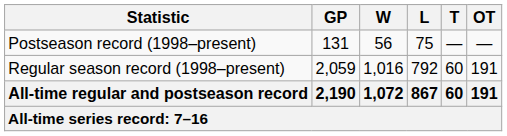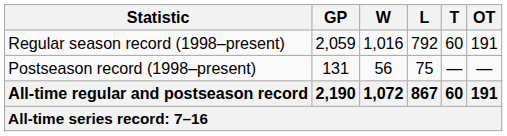rows swapped: Regular season record (1998–present) <-> Postseason record (1998–present)
